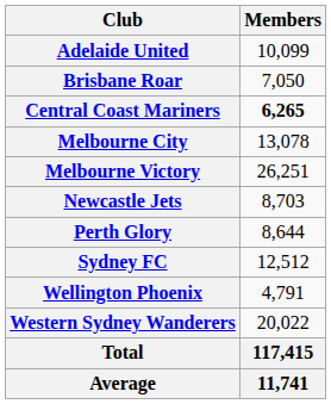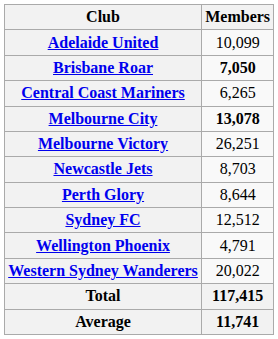Brisbane Roar | Members: normal -> bold
Central Coast Mariners | Members: bold -> normal
Melbourne City | Members: normal -> bold
